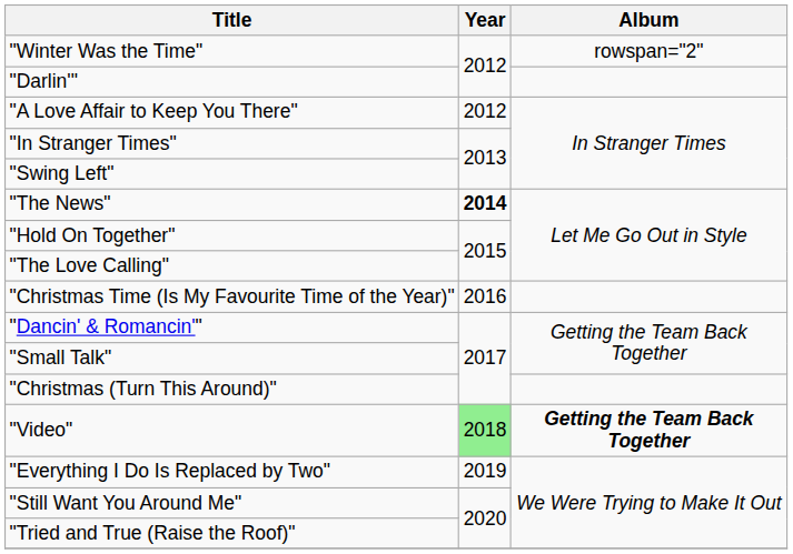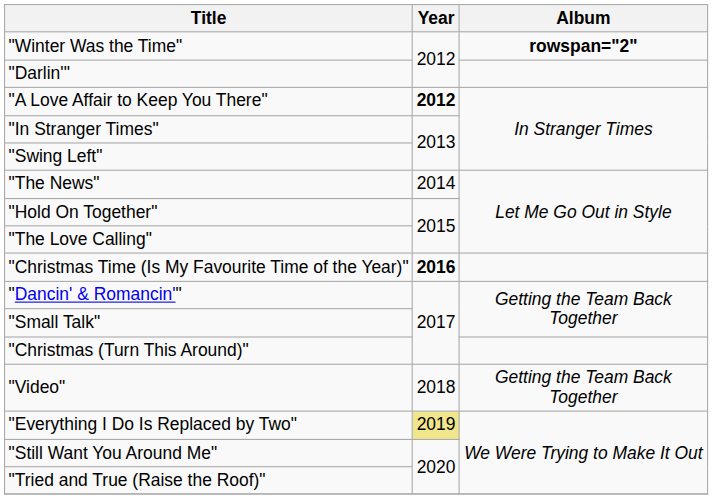"Winter Was the Time" | Album: normal -> bold
"A Love Affair to Keep You There" | Year: normal -> bold
"The News" | Year: bold -> normal
"Christmas Time (Is My Favourite Time of the Year)" | Year: normal -> bold
"Video" | Year: lightgreen background -> no background
"Video" | Album: bold -> normal
"Everything I Do Is Replaced by Two" | Year: no background -> khaki background
